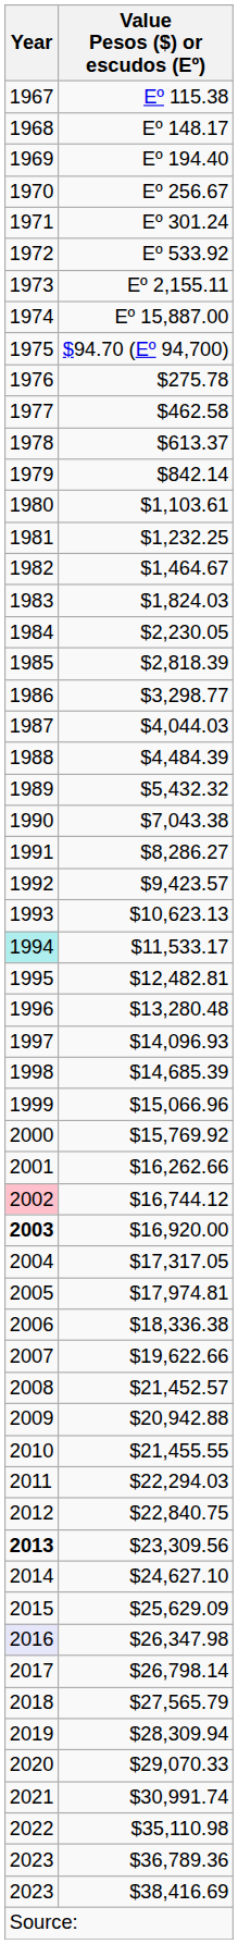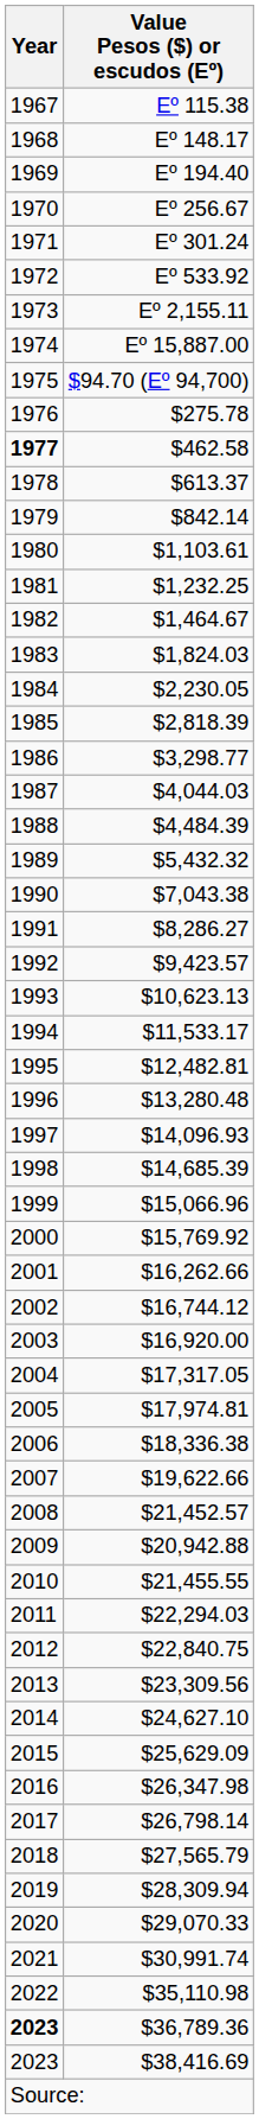$462.58 | Year: normal -> bold
$11,533.17 | Year: paleturquoise background -> no background
$16,744.12 | Year: pink background -> no background
$16,920.00 | Year: bold -> normal
$23,309.56 | Year: bold -> normal
$26,347.98 | Year: lavender background -> no background
$36,789.36 | Year: normal -> bold
